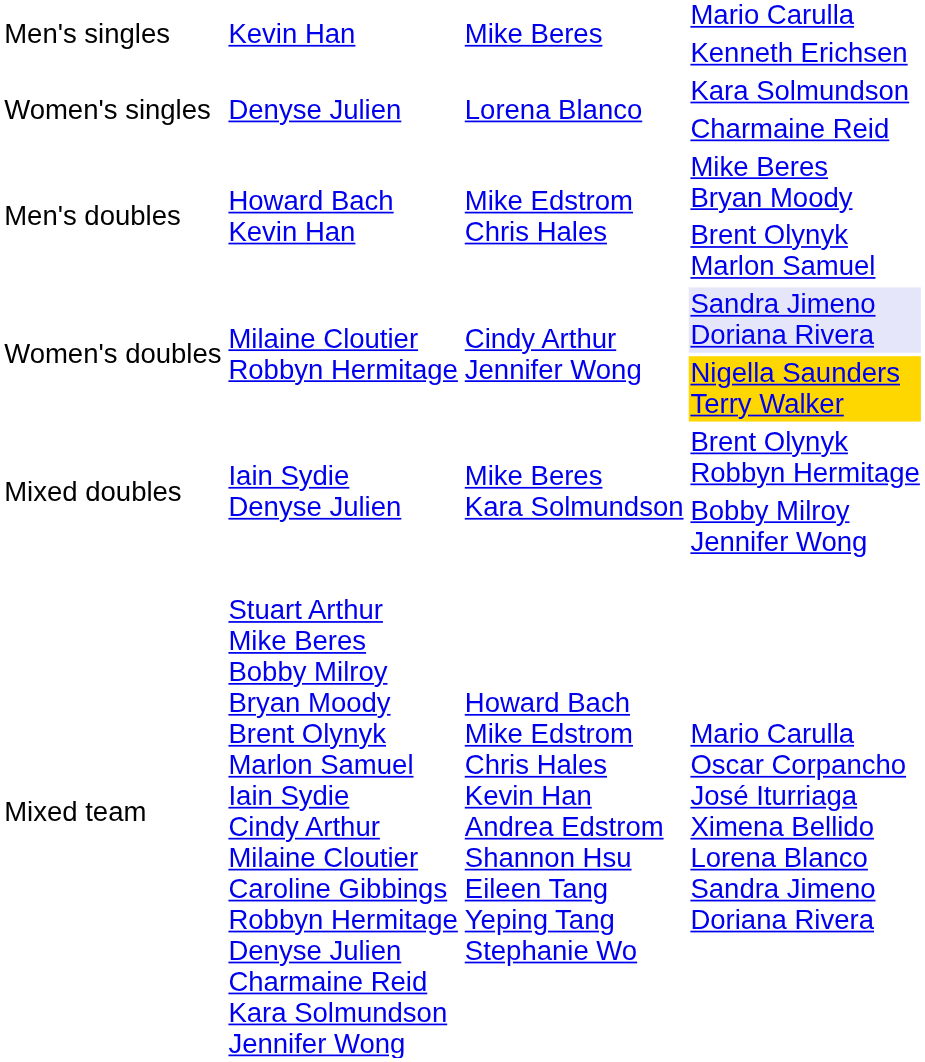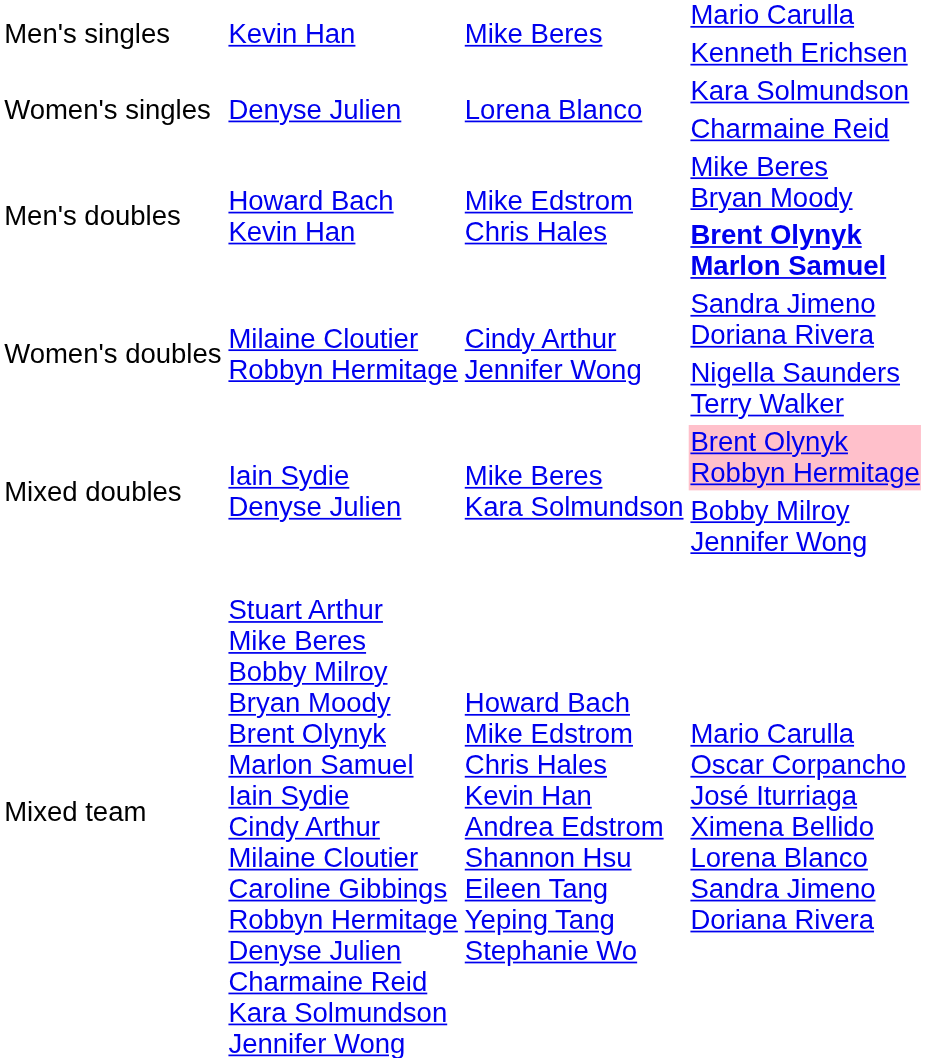Brent Olynyk Marlon Samuel | column 4: normal -> bold
Sandra Jimeno Doriana Rivera | column 4: lavender background -> no background
Nigella Saunders Terry Walker | column 4: gold background -> no background
Brent Olynyk Robbyn Hermitage | column 4: no background -> pink background
